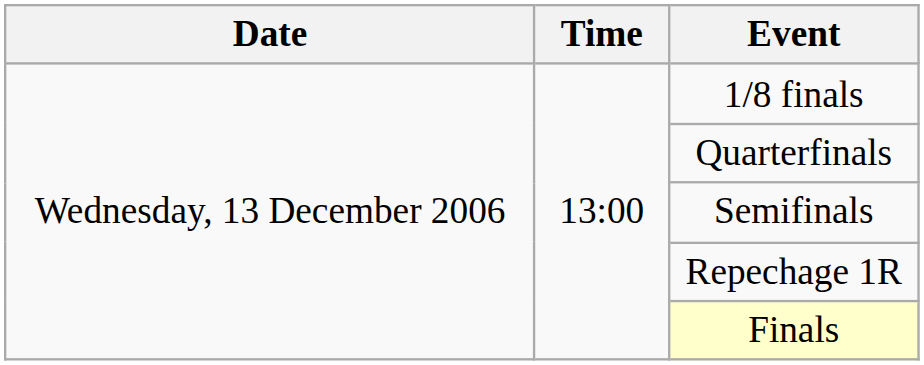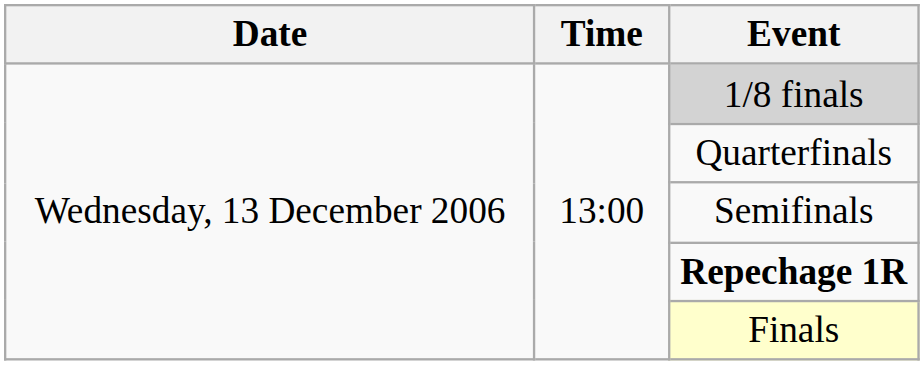1/8 finals | Event: no background -> lightgrey background
Repechage 1R | Event: normal -> bold
